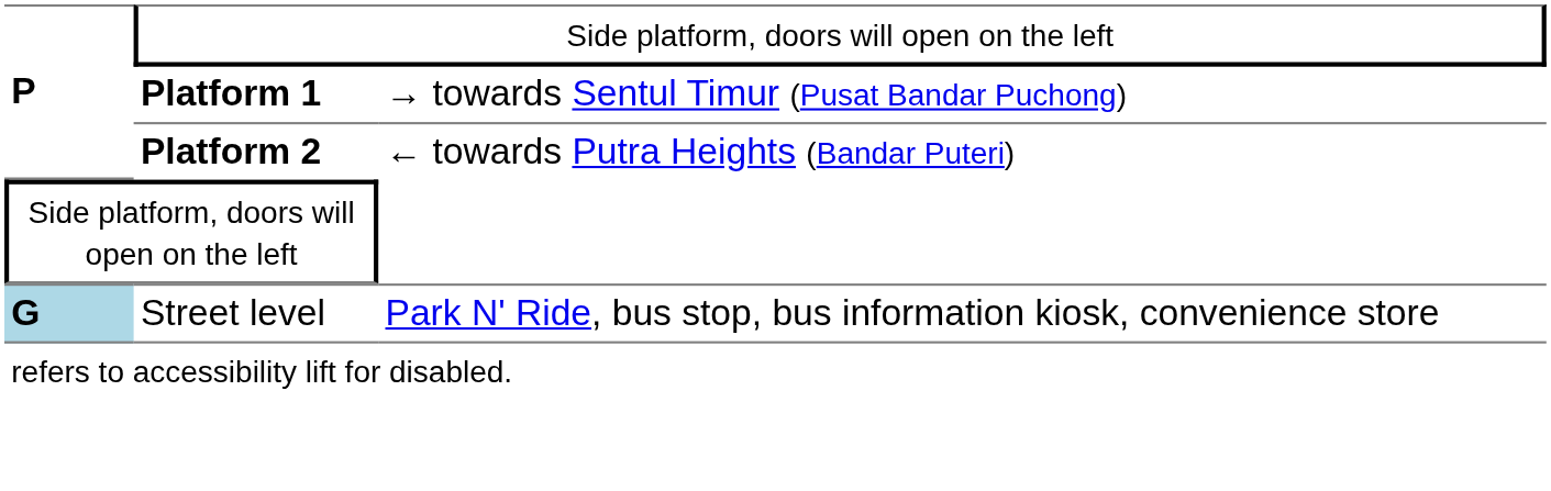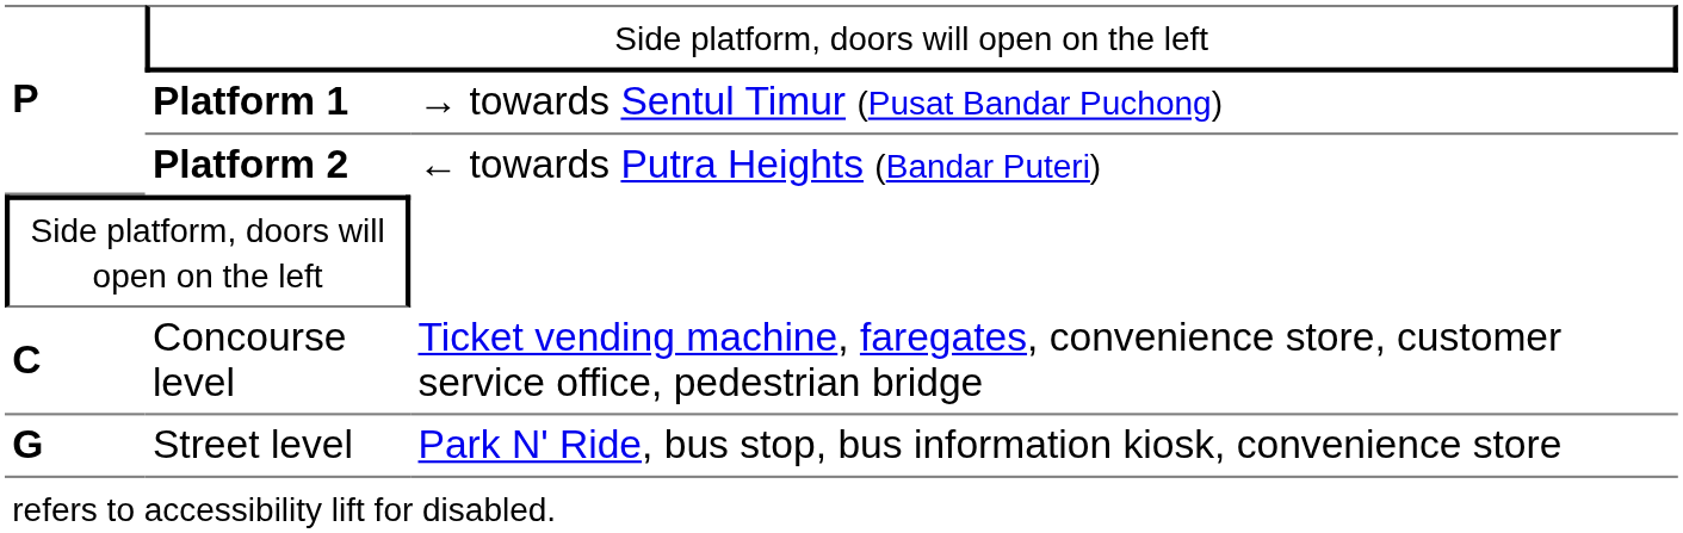+ row: C | Concourse level | Ticket vending machine, faregates, convenience store, customer service office, pedestrian bridge
Street level | column 1: lightblue background -> no background
